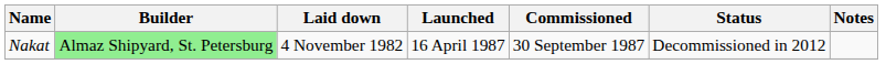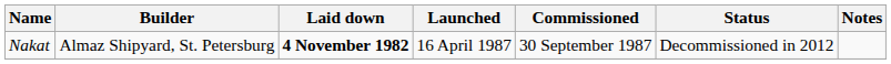Nakat | Builder: lightgreen background -> no background
Nakat | Laid down: normal -> bold
